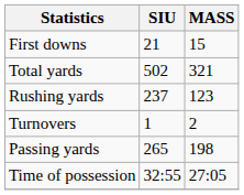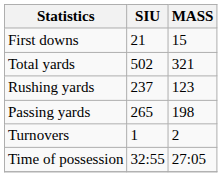rows swapped: Passing yards <-> Turnovers
